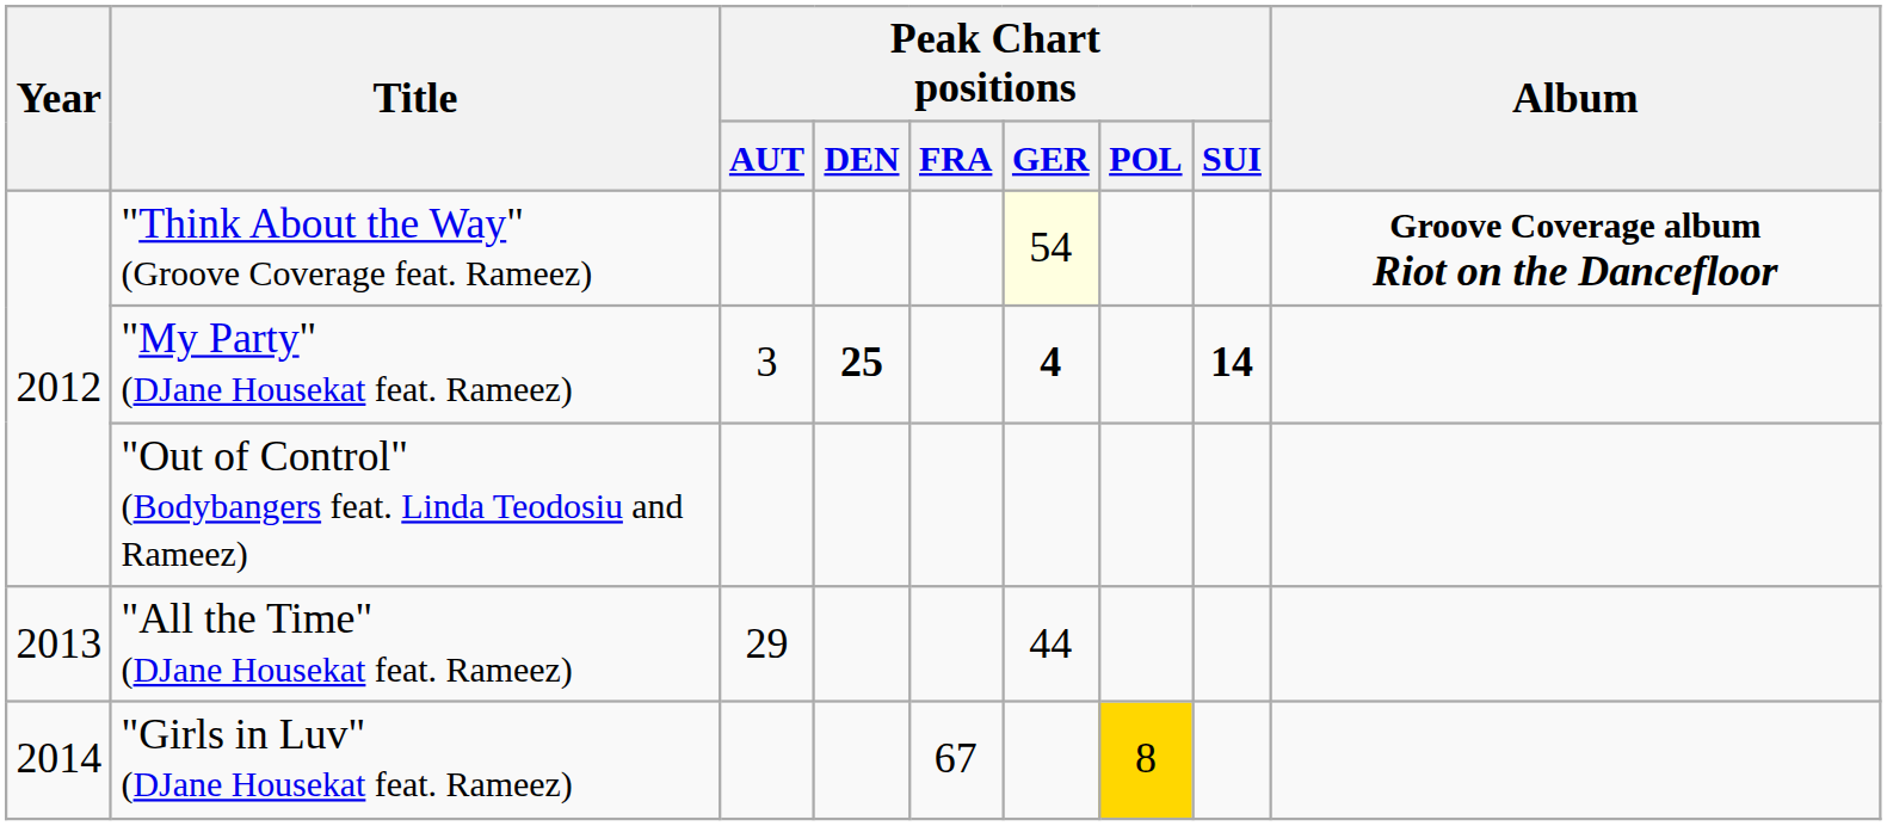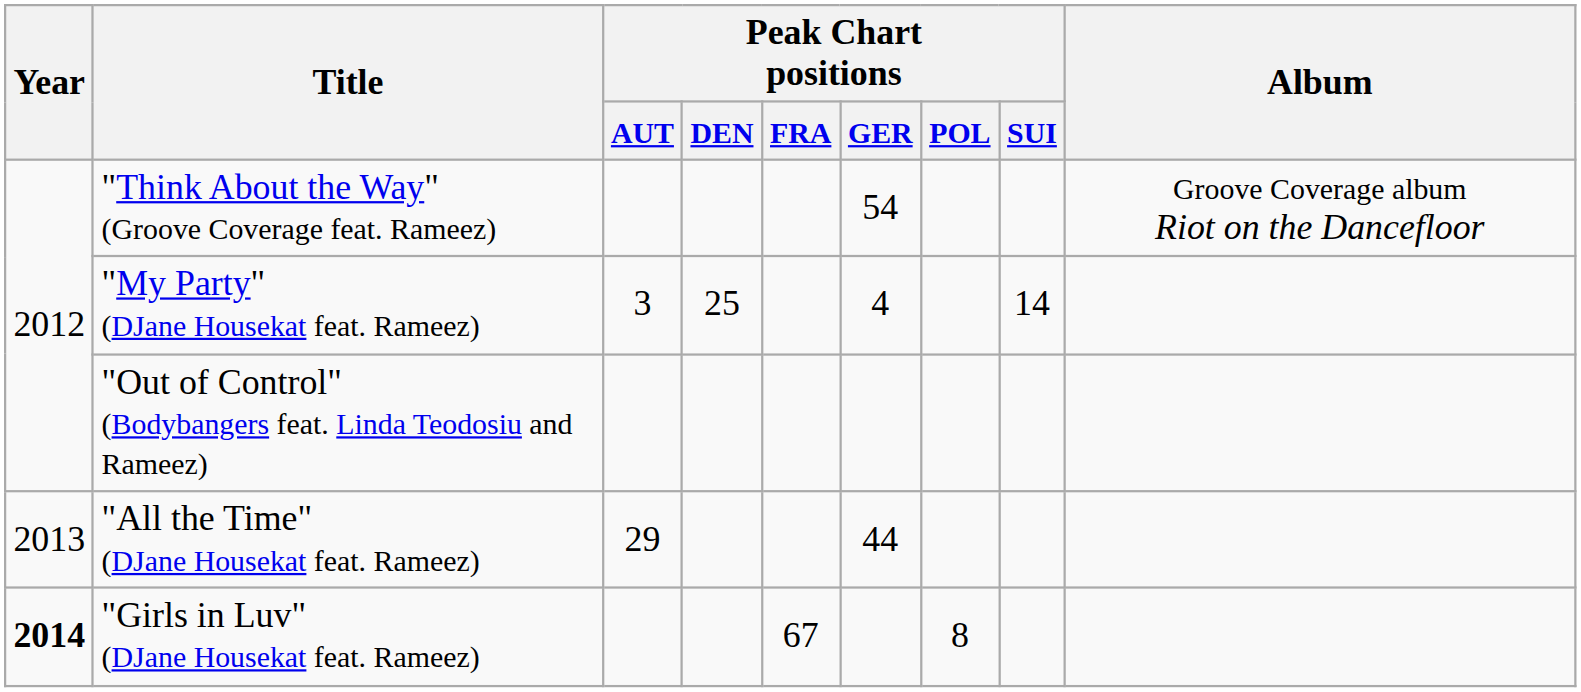"Think About the Way" (Groove Coverage feat. Rameez) | Peak Chart positions / GER: lightyellow background -> no background
"Think About the Way" (Groove Coverage feat. Rameez) | Album: bold -> normal
"My Party" (DJane Housekat feat. Rameez) | Peak Chart positions / DEN: bold -> normal
"My Party" (DJane Housekat feat. Rameez) | Peak Chart positions / GER: bold -> normal
"My Party" (DJane Housekat feat. Rameez) | Peak Chart positions / SUI: bold -> normal
"Girls in Luv" (DJane Housekat feat. Rameez) | Year: normal -> bold
"Girls in Luv" (DJane Housekat feat. Rameez) | Peak Chart positions / POL: gold background -> no background
